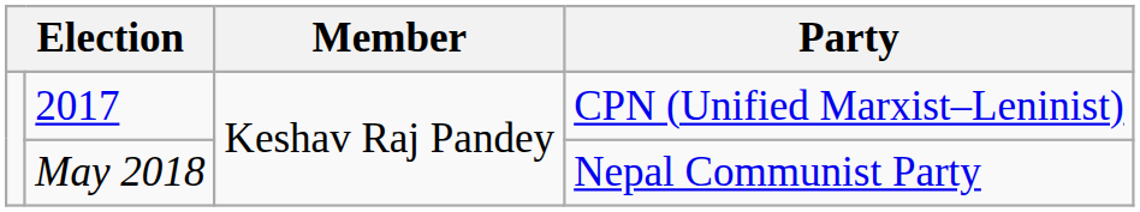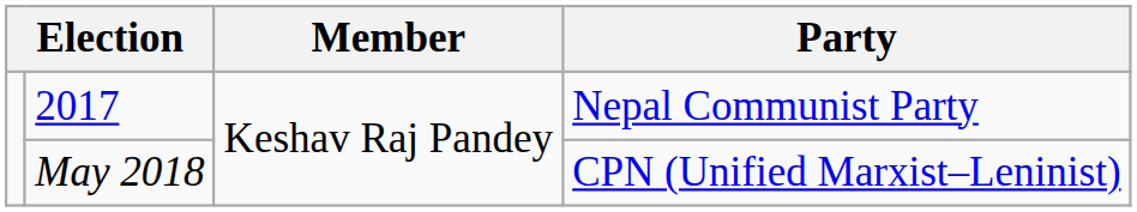2017 | Party: CPN (Unified Marxist–Leninist) -> Nepal Communist Party
May 2018 | Party: Nepal Communist Party -> CPN (Unified Marxist–Leninist)
